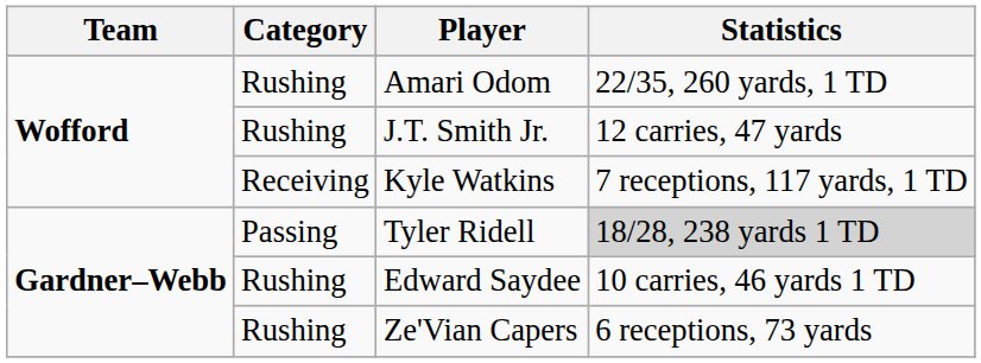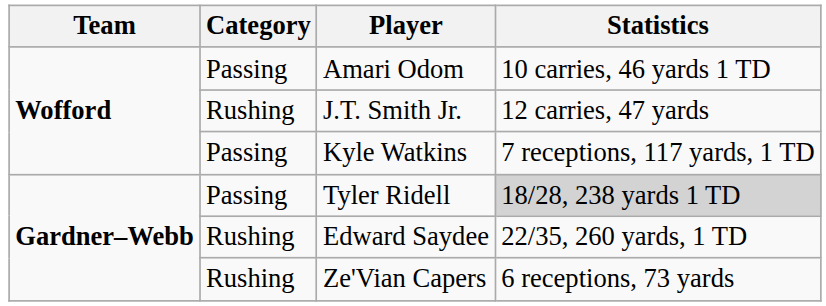Amari Odom | Category: Rushing -> Passing
Amari Odom | Statistics: 22/35, 260 yards, 1 TD -> 10 carries, 46 yards 1 TD
Kyle Watkins | Category: Receiving -> Passing
Edward Saydee | Statistics: 10 carries, 46 yards 1 TD -> 22/35, 260 yards, 1 TD
